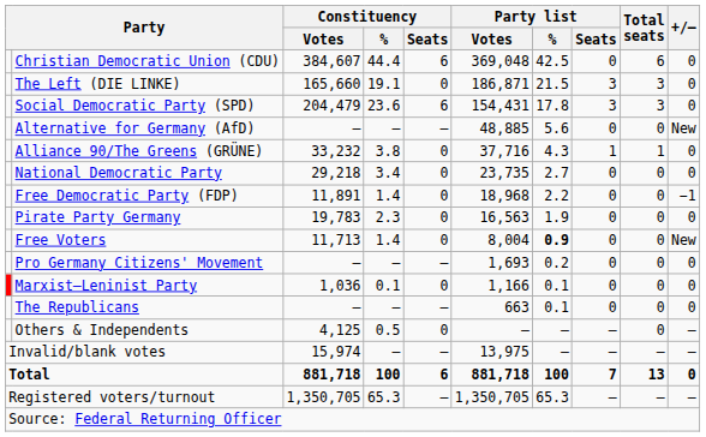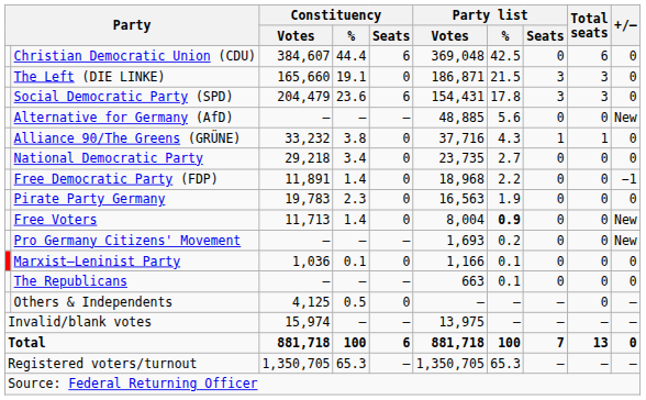Pro Germany Citizens' Movement | +/–: 0 -> New
